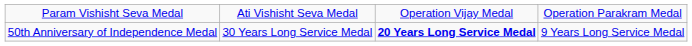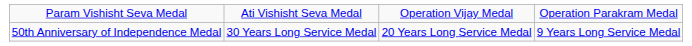50th Anniversary of Independence Medal | column 3: bold -> normal
